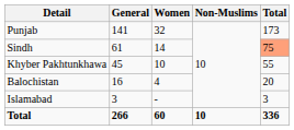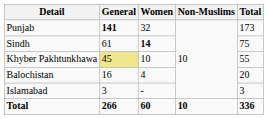Punjab | General: normal -> bold
Sindh | Women: normal -> bold
Sindh | Total: lightsalmon background -> no background
Khyber Pakhtunkhawa | General: no background -> khaki background
